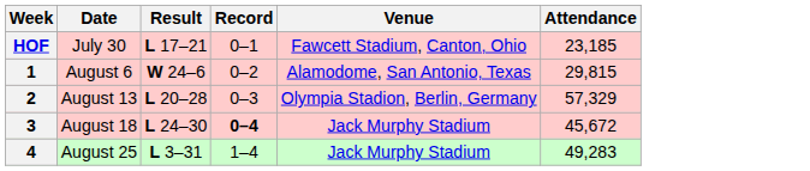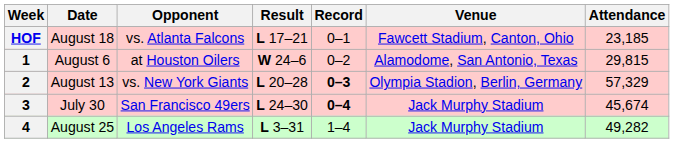+ column: Opponent | vs. Atlanta Falcons | at Houston Oilers | vs. New York Giants | San Francisco 49ers | Los Angeles Rams
HOF | Date: July 30 -> August 18
2 | Record: normal -> bold
3 | Date: August 18 -> July 30
3 | Attendance: 45,672 -> 45,674
4 | Attendance: 49,283 -> 49,282
